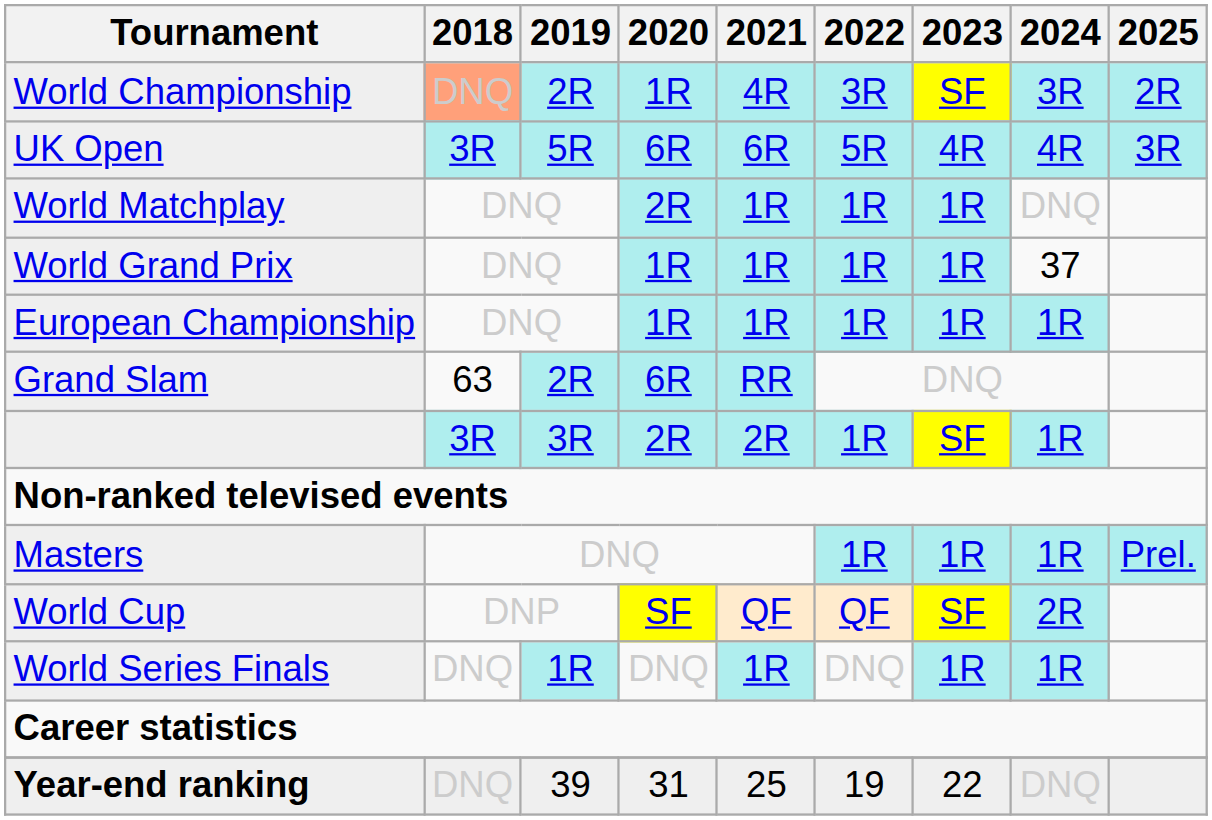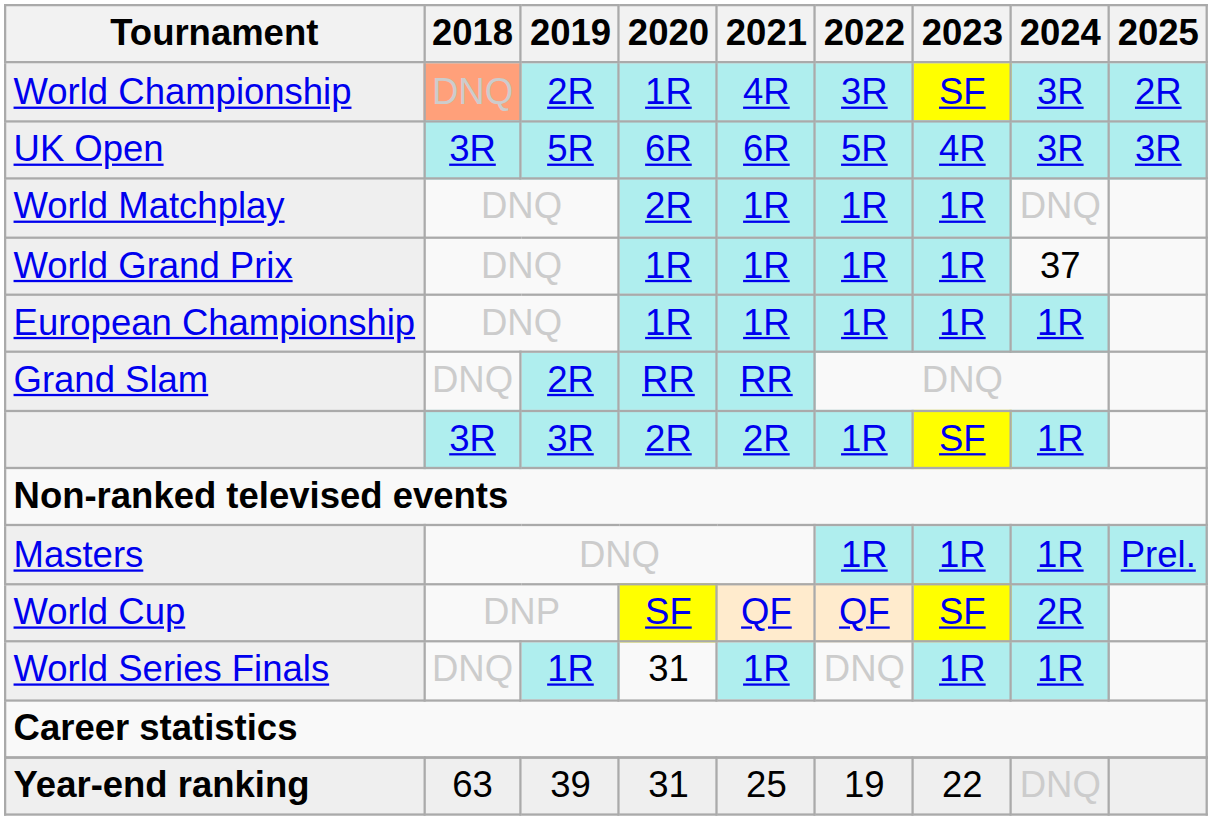UK Open | 2024: 4R -> 3R
Grand Slam | 2018: 63 -> DNQ
Grand Slam | 2020: 6R -> RR
World Series Finals | 2020: DNQ -> 31
Year-end ranking | 2018: DNQ -> 63
